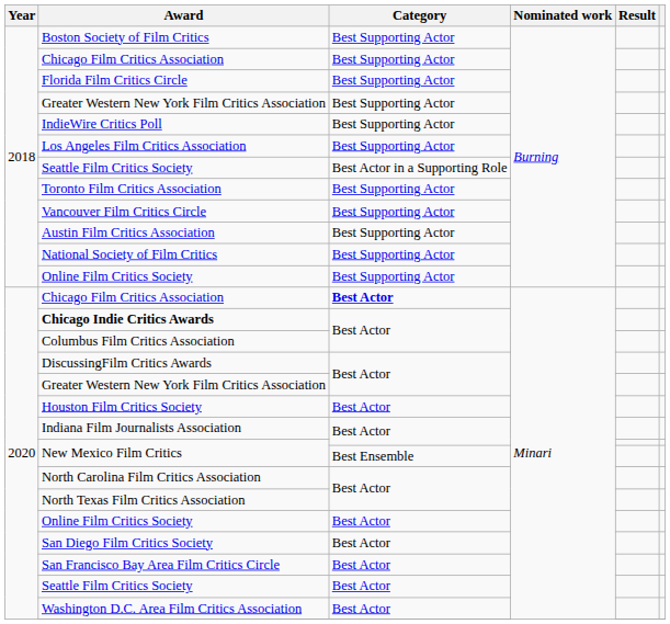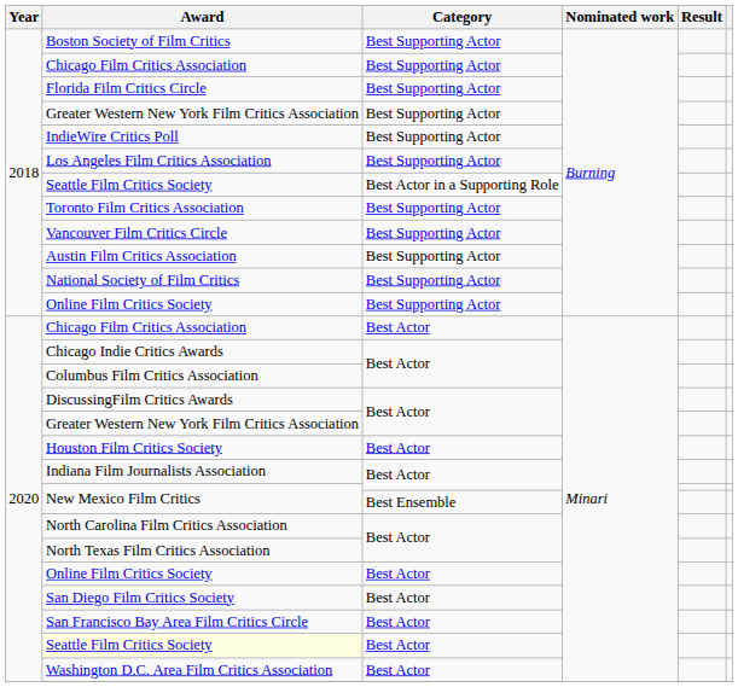Chicago Film Critics Association / Best Actor | Category: bold -> normal
Chicago Indie Critics Awards | Award: bold -> normal
Seattle Film Critics Society / Best Actor | Award: no background -> lightyellow background
